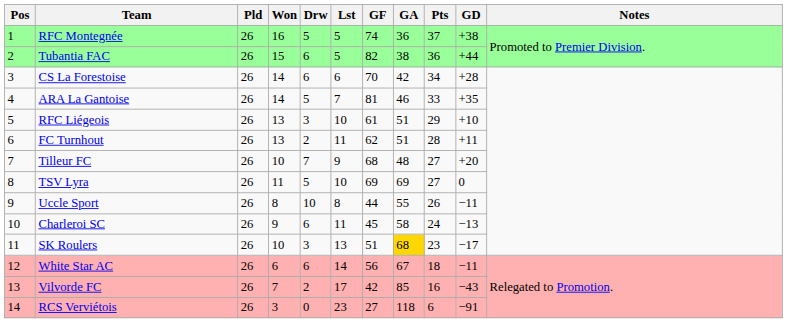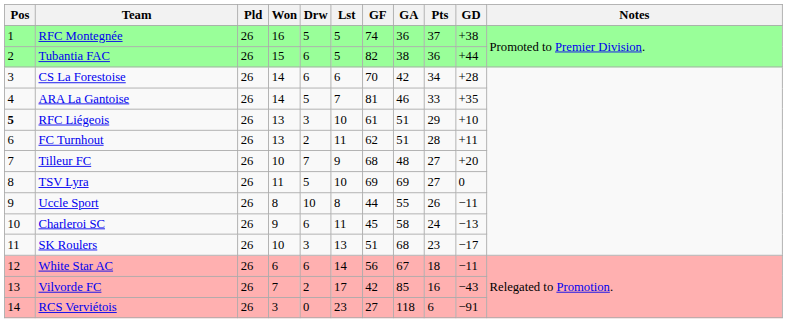RFC Liégeois | Pos: normal -> bold
SK Roulers | GA: gold background -> no background
